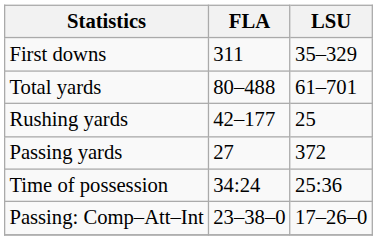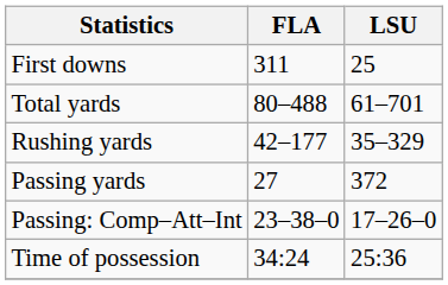First downs | LSU: 35–329 -> 25
Rushing yards | LSU: 25 -> 35–329
rows swapped: Passing: Comp–Att–Int <-> Time of possession
